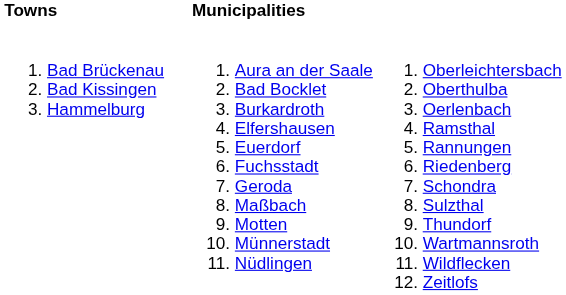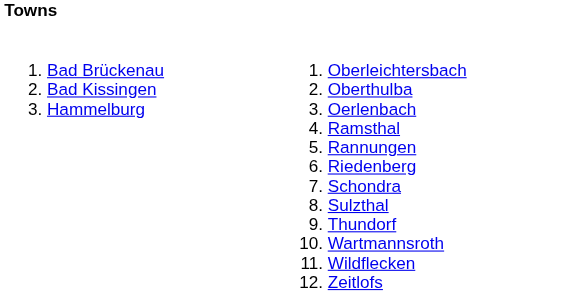- column: Municipalities | Aura an der Saale Bad Bocklet Burkardroth Elfershausen Euerdorf Fuchsstadt Geroda Maßbach Motten Münnerstadt Nüdlingen
